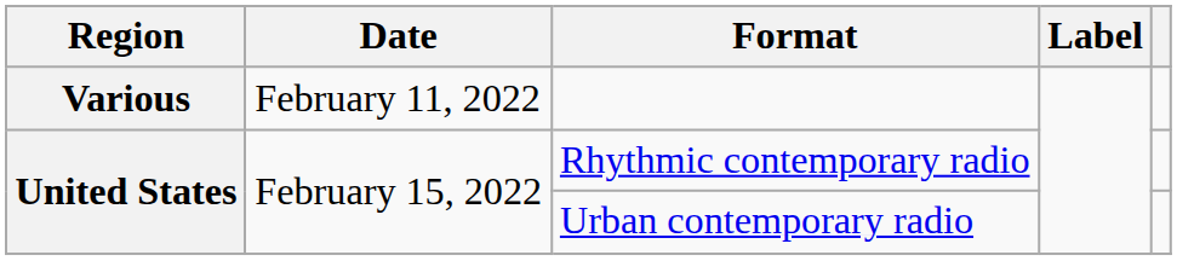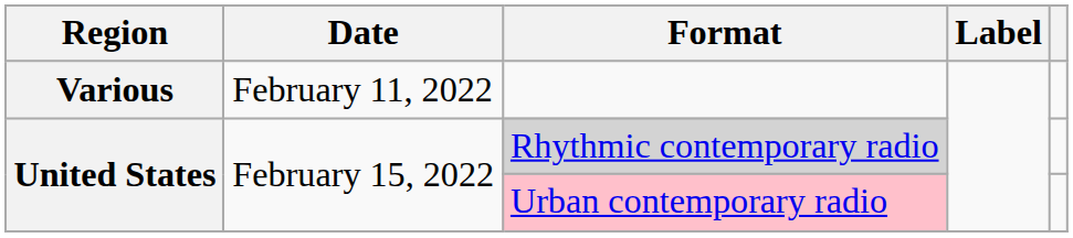Rhythmic contemporary radio | Format: no background -> lightgrey background
Urban contemporary radio | Format: no background -> pink background
